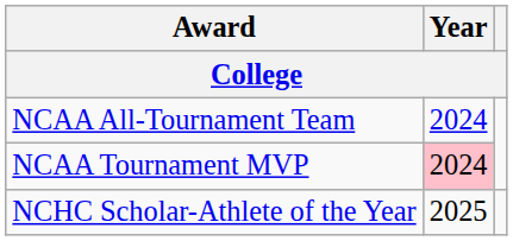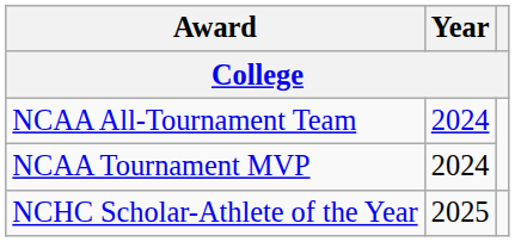NCAA Tournament MVP | Year: pink background -> no background
